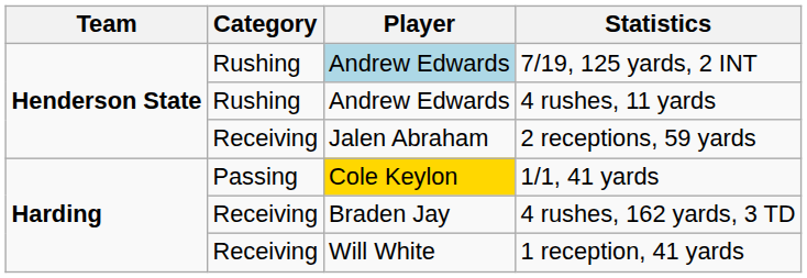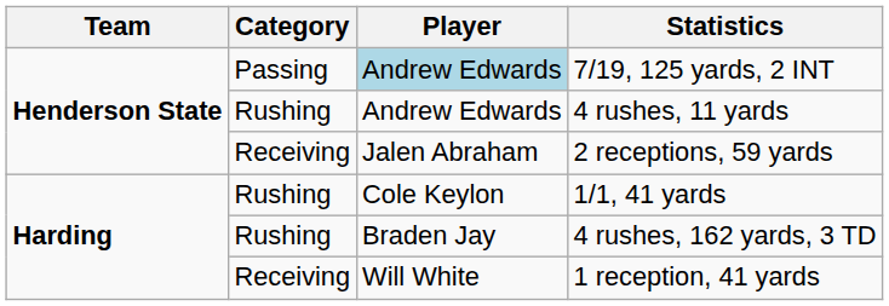7/19, 125 yards, 2 INT | Category: Rushing -> Passing
1/1, 41 yards | Category: Passing -> Rushing
1/1, 41 yards | Player: gold background -> no background
4 rushes, 162 yards, 3 TD | Category: Receiving -> Rushing
